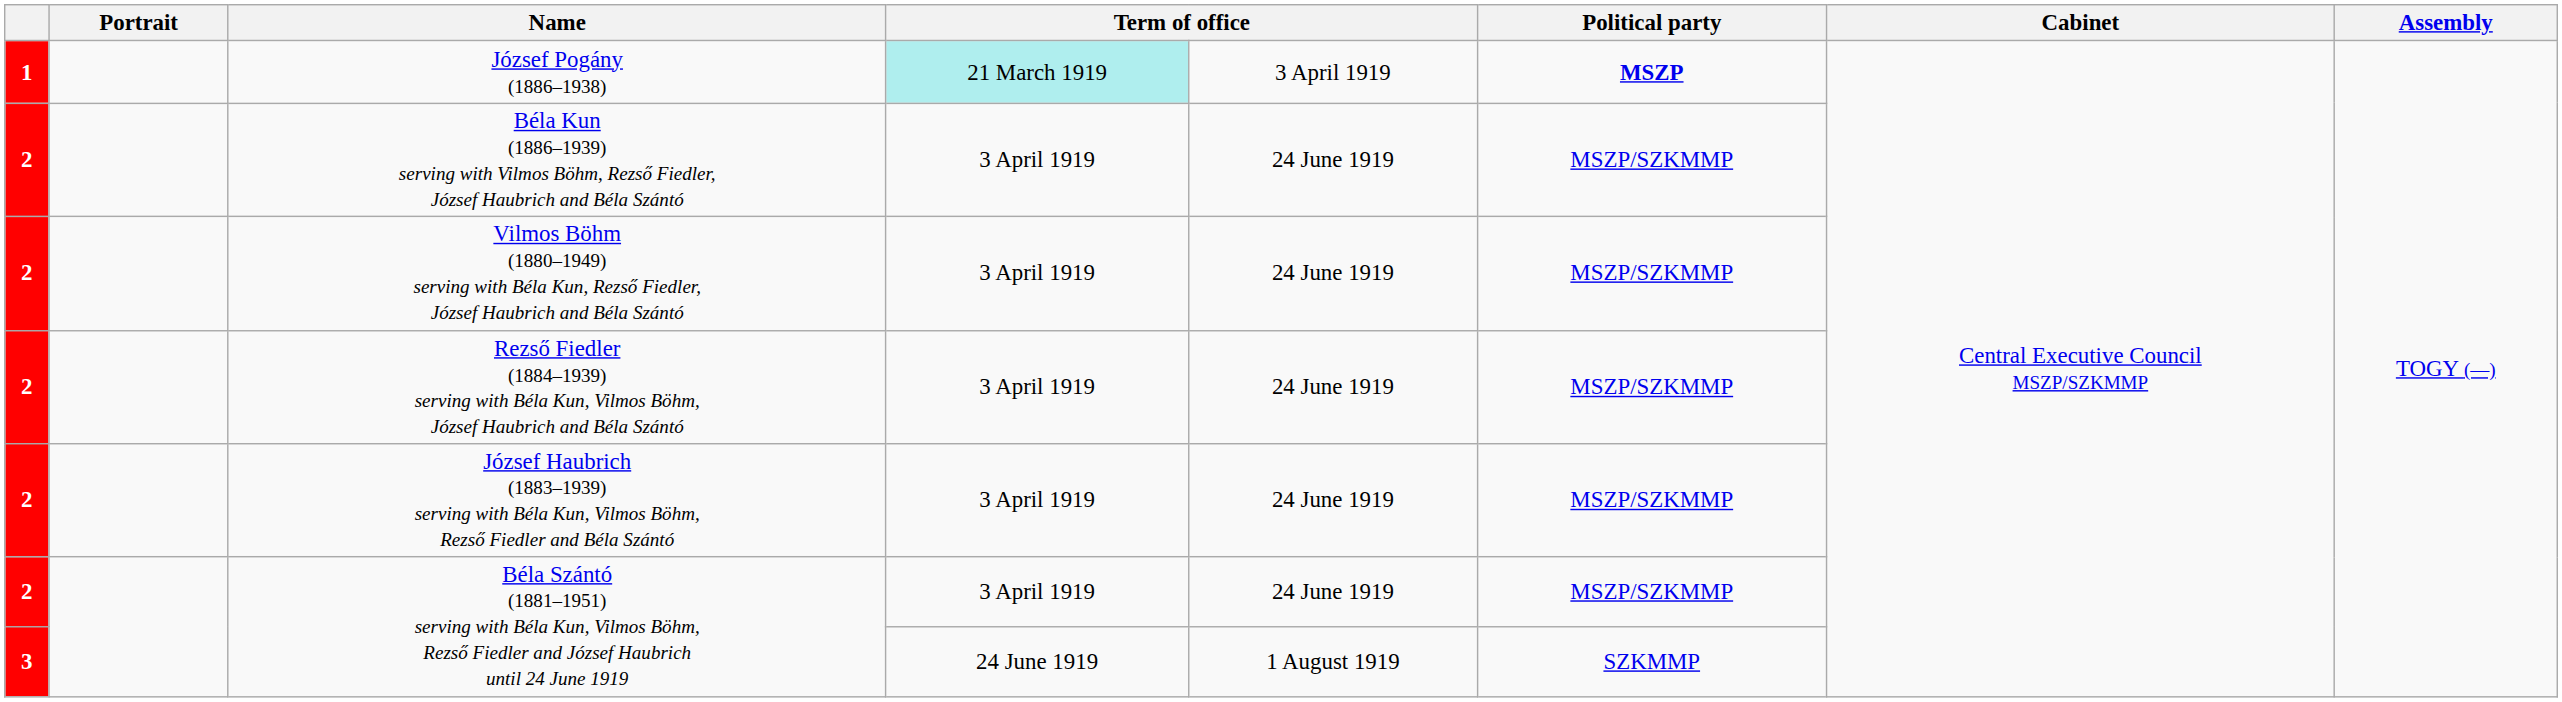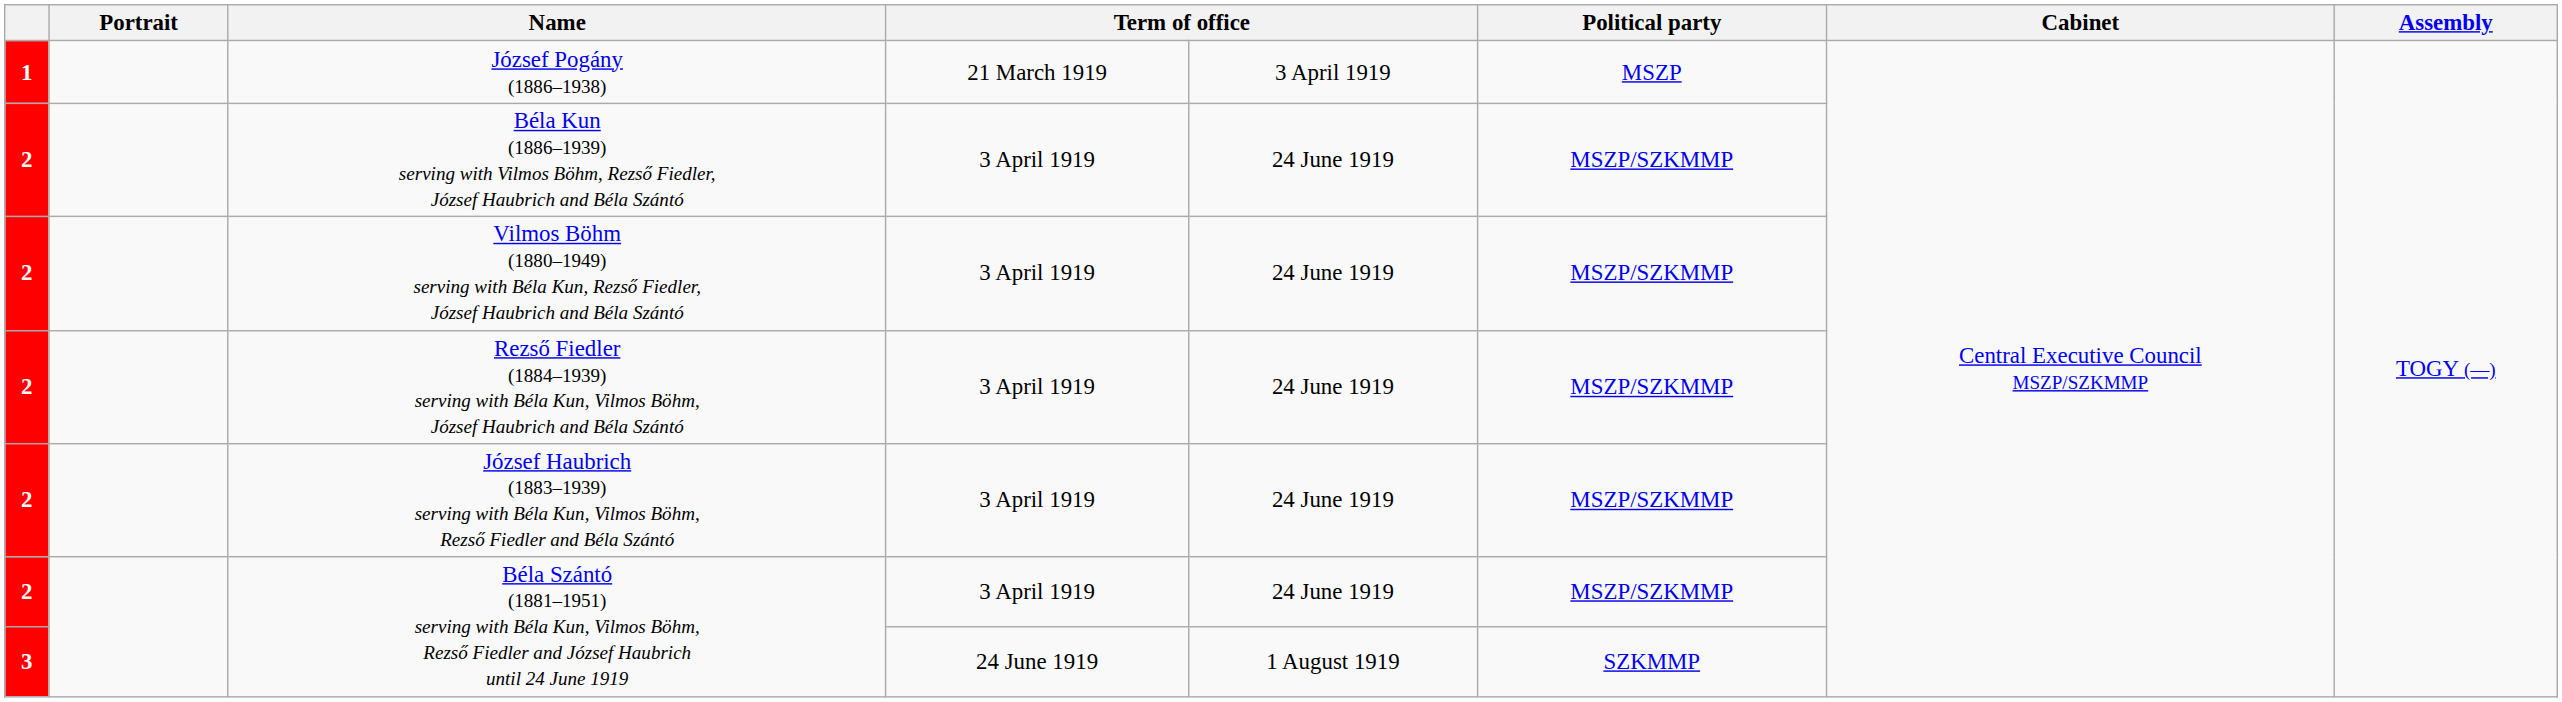József Pogány (1886–1938) | column 4: paleturquoise background -> no background
József Pogány (1886–1938) | Political party: bold -> normal
